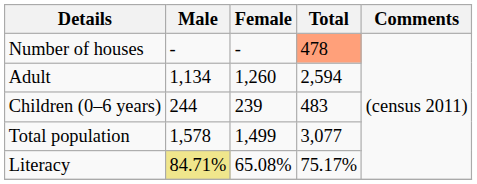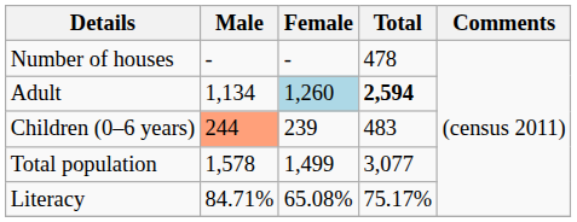Number of houses | Total: lightsalmon background -> no background
Adult | Female: no background -> lightblue background
Adult | Total: normal -> bold
Children (0–6 years) | Male: no background -> lightsalmon background
Literacy | Male: khaki background -> no background
